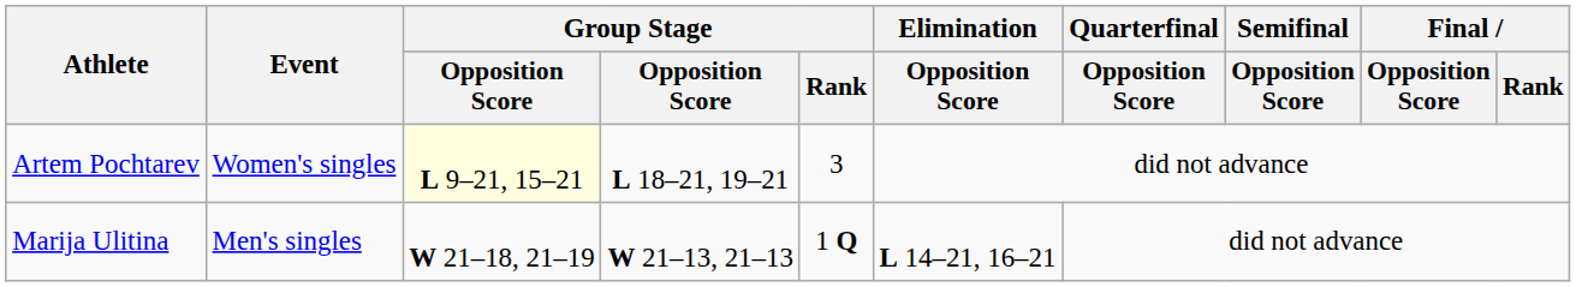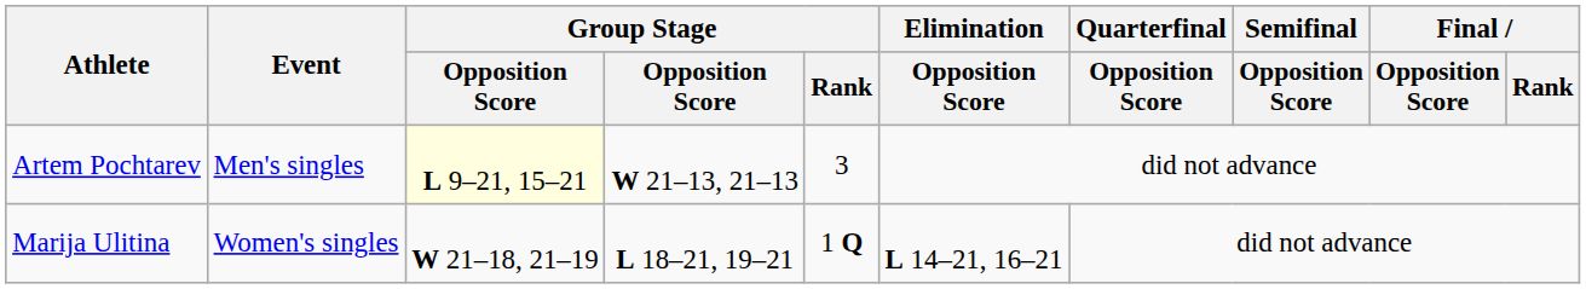Artem Pochtarev | Event: Women's singles -> Men's singles
Artem Pochtarev | column 4: L 18–21, 19–21 -> W 21–13, 21–13
Marija Ulitina | Event: Men's singles -> Women's singles
Marija Ulitina | column 4: W 21–13, 21–13 -> L 18–21, 19–21
